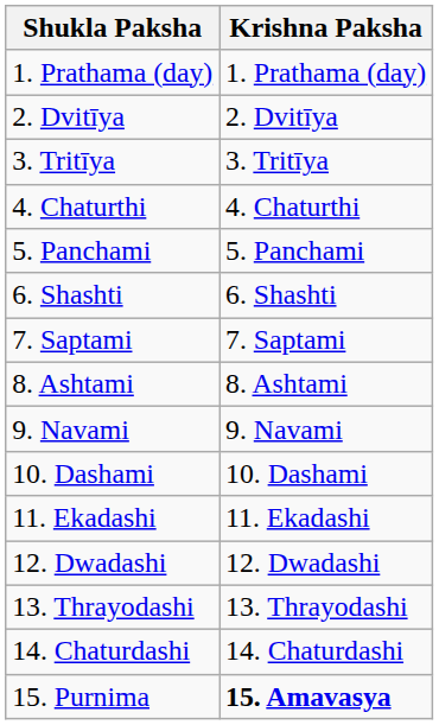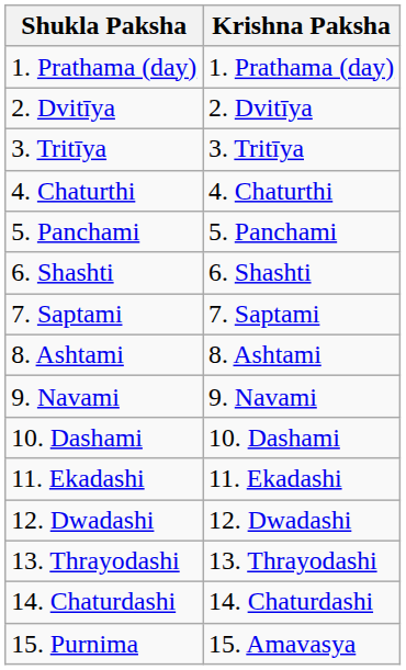15. Purnima | Krishna Paksha: bold -> normal
